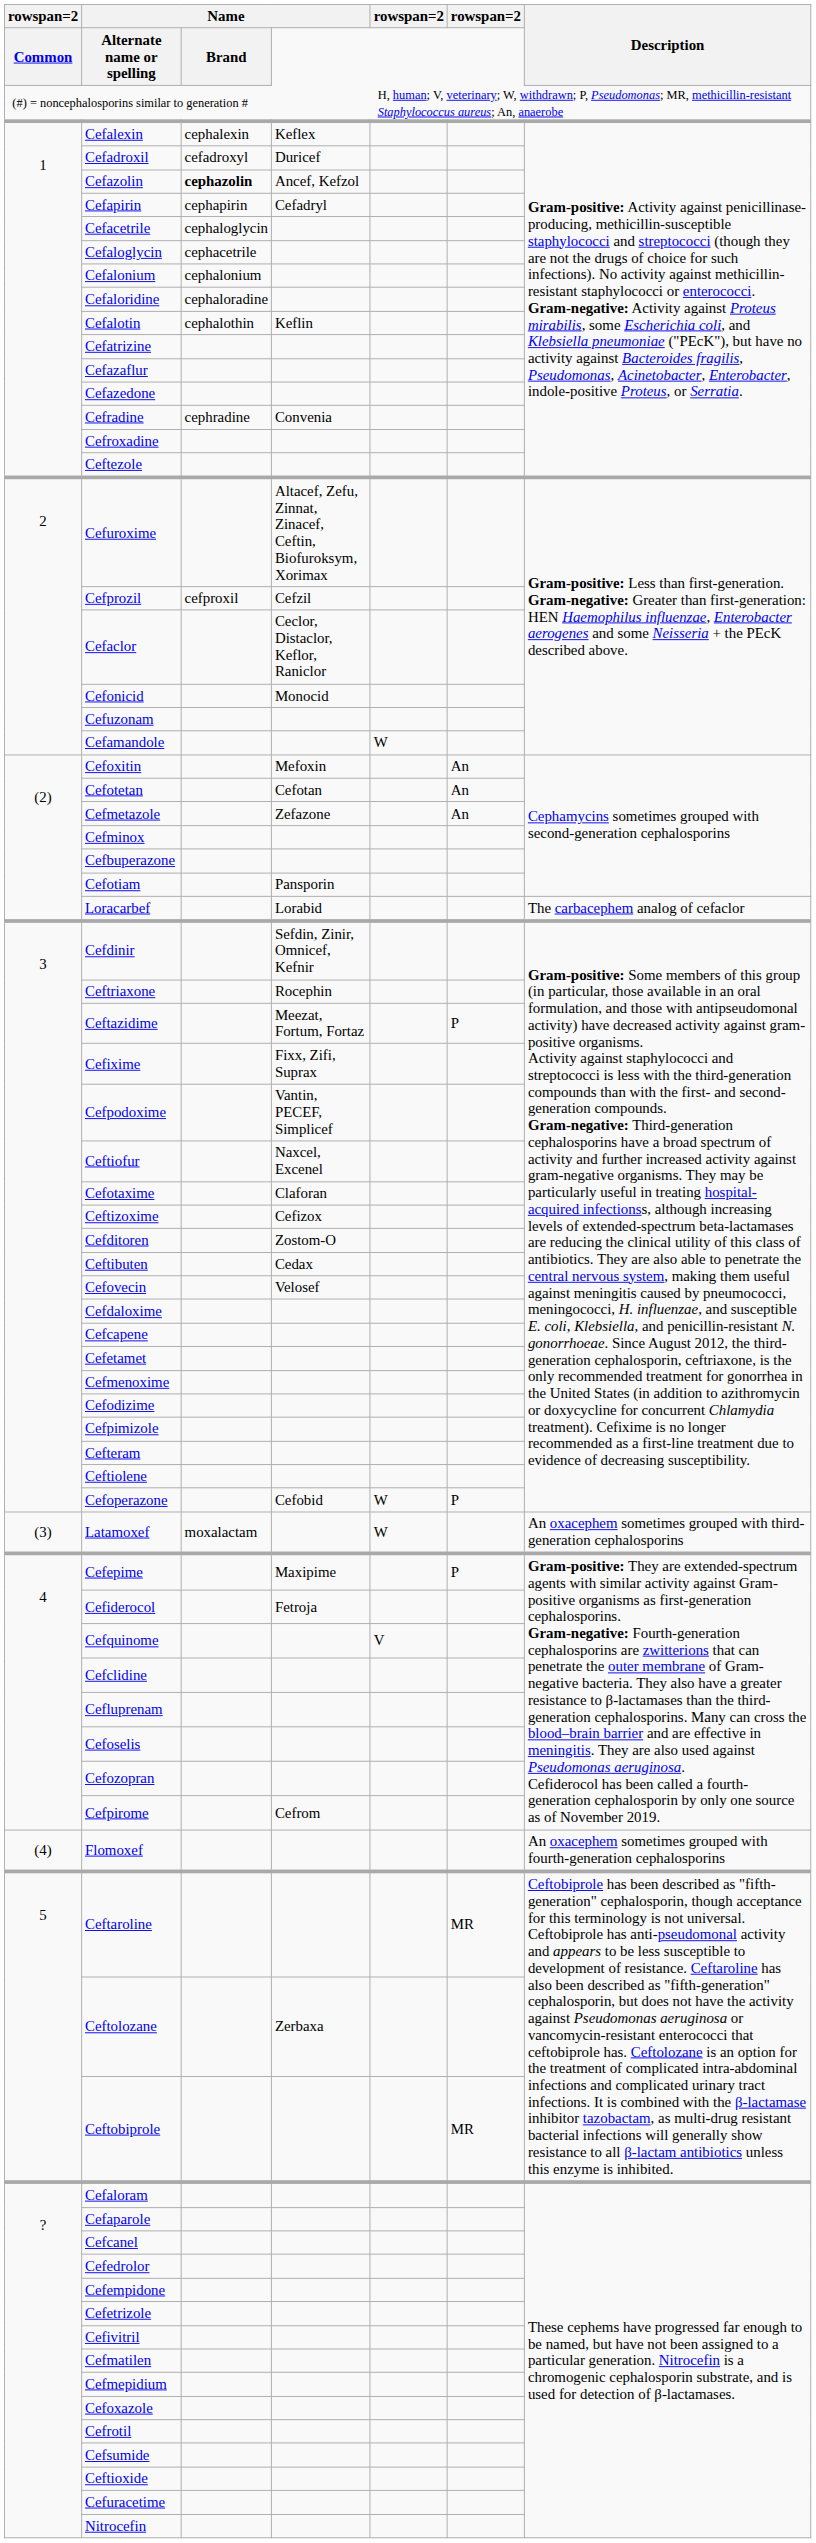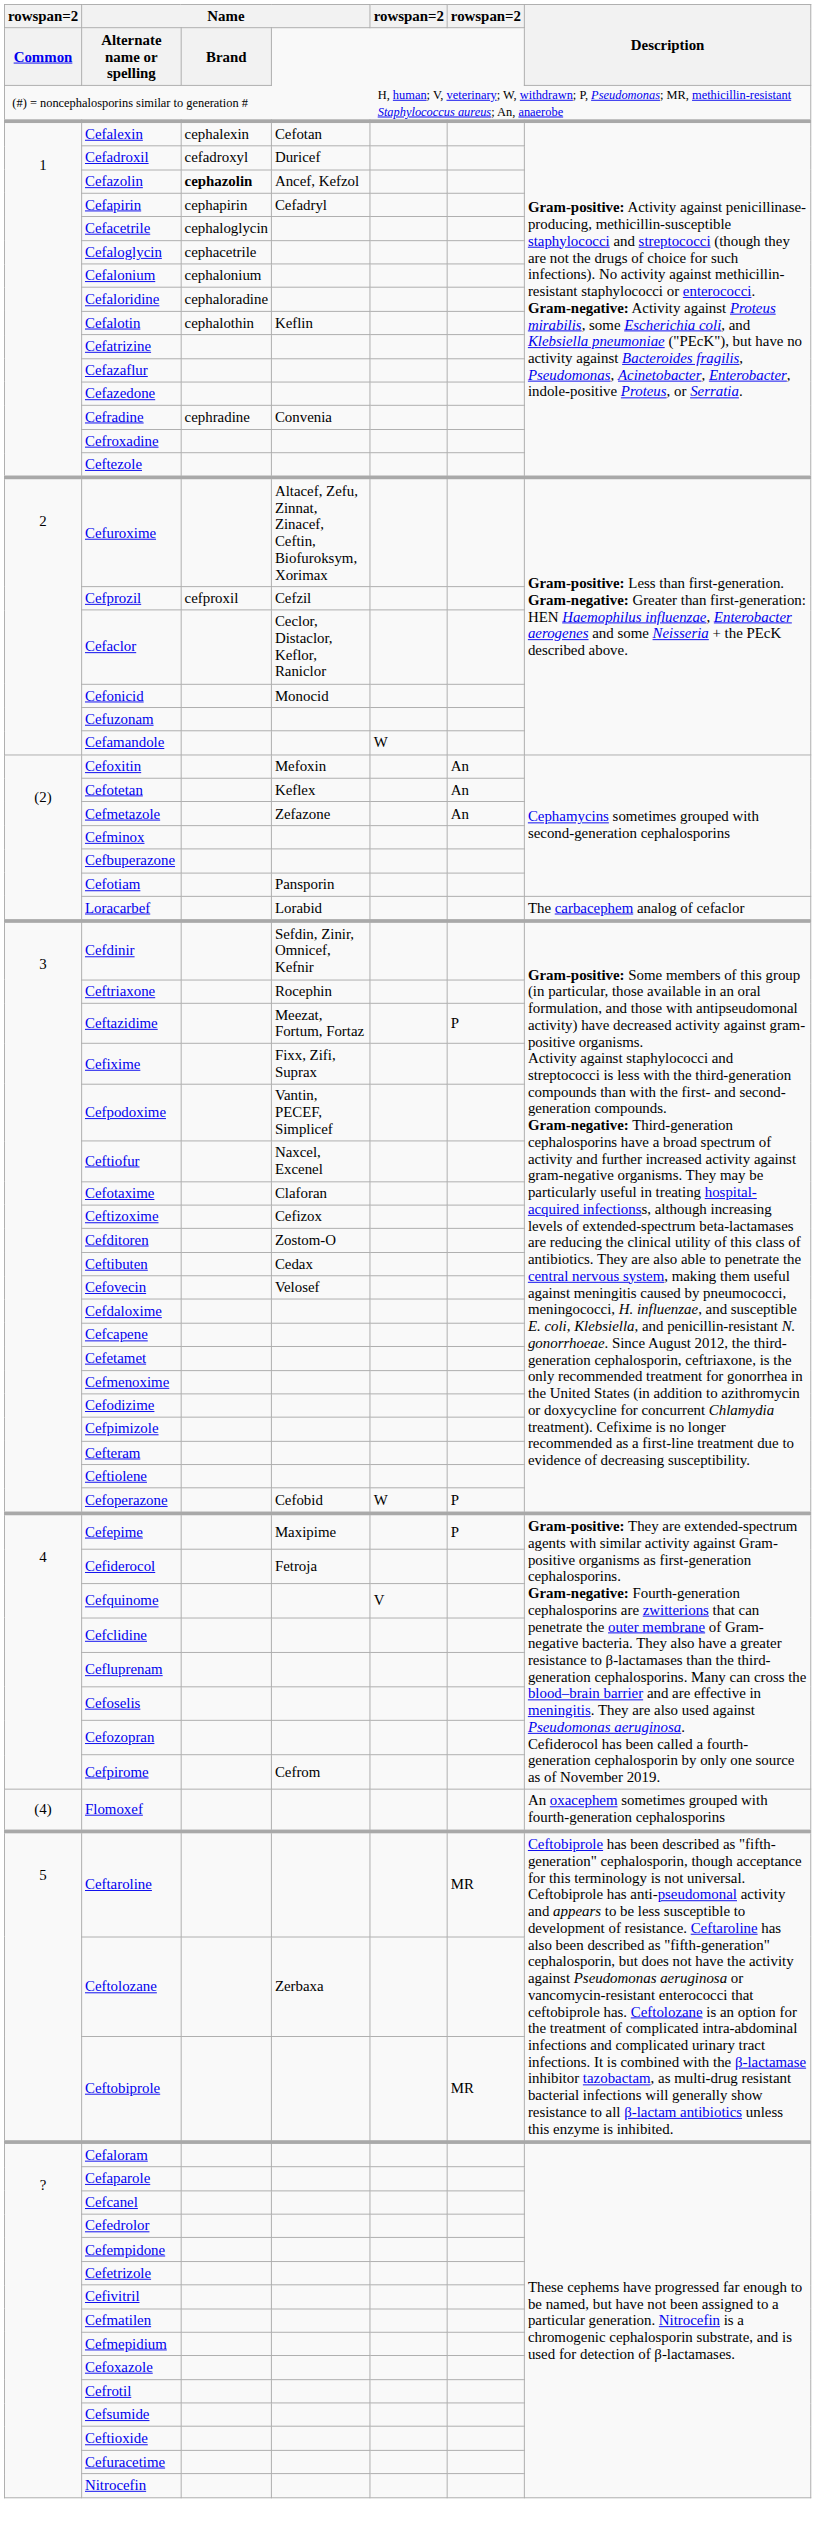Cefalexin | Name: Keflex -> Cefotan
Cefotetan | Name: Cefotan -> Keflex
- row: (3) | Latamoxef | moxalactam | W | An oxacephem sometimes grouped with third-generation cephalosporins
